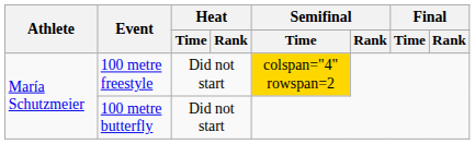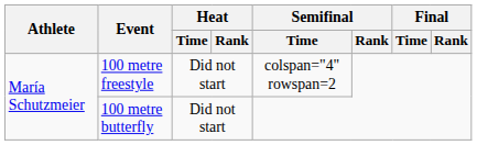100 metre freestyle | Semifinal / Time: gold background -> no background
